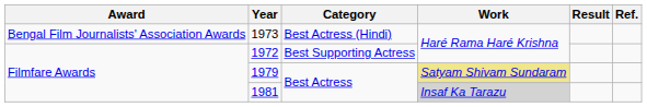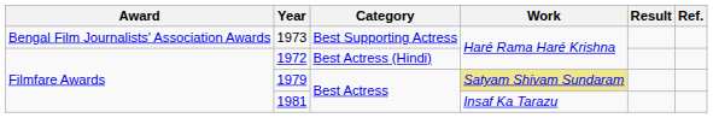1973 | Category: Best Actress (Hindi) -> Best Supporting Actress
1972 | Category: Best Supporting Actress -> Best Actress (Hindi)
1981 | Work: lightgrey background -> no background
